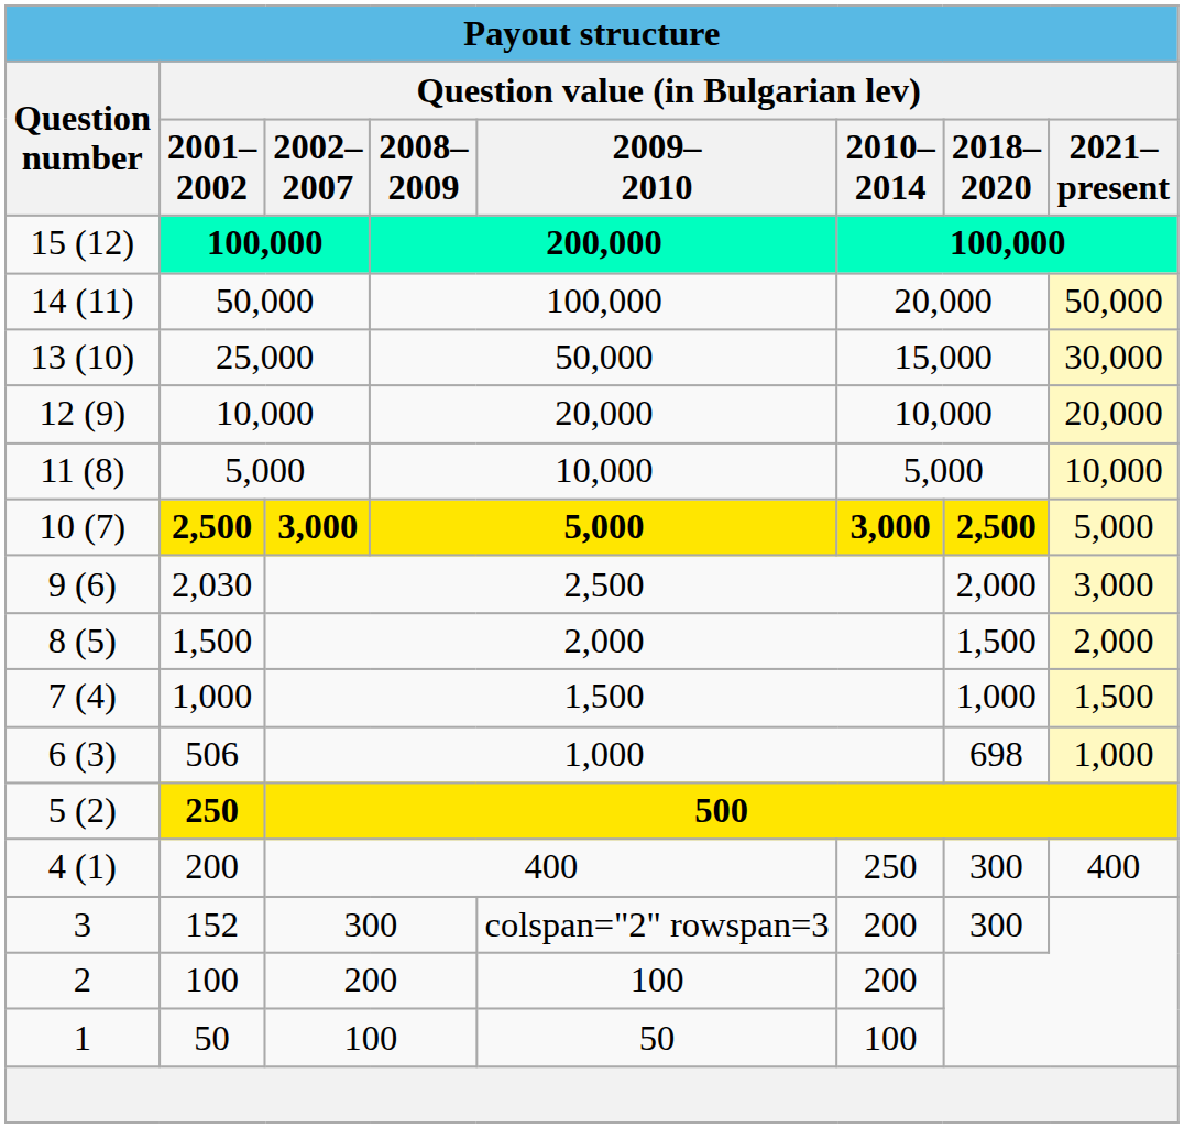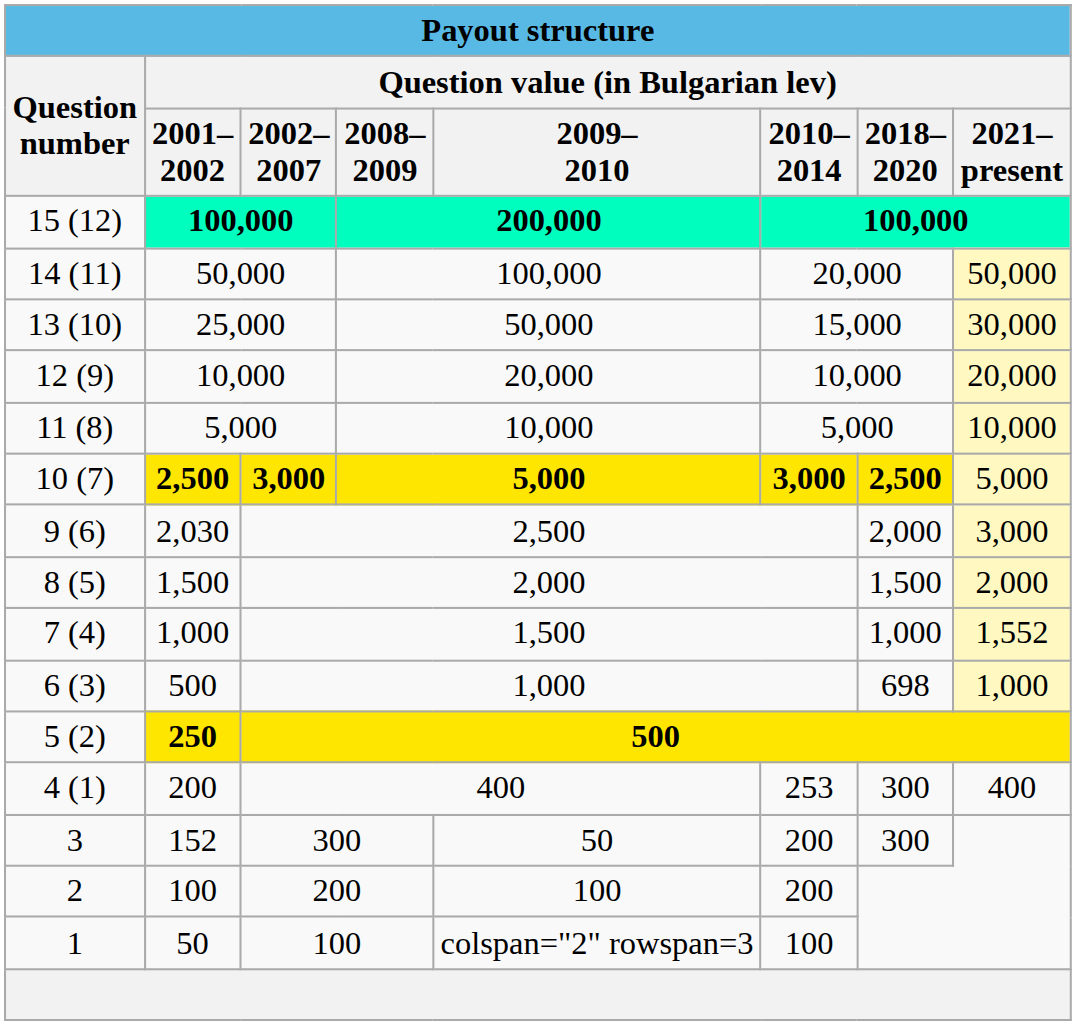7 (4) | Question value (in Bulgarian lev) / 2021– present: 1,500 -> 1,552
6 (3) | Question value (in Bulgarian lev) / 2001– 2002: 506 -> 500
4 (1) | Question value (in Bulgarian lev) / 2010– 2014: 250 -> 253
3 | Question value (in Bulgarian lev) / 2009– 2010: colspan="2" rowspan=3 -> 50
1 | Question value (in Bulgarian lev) / 2009– 2010: 50 -> colspan="2" rowspan=3
